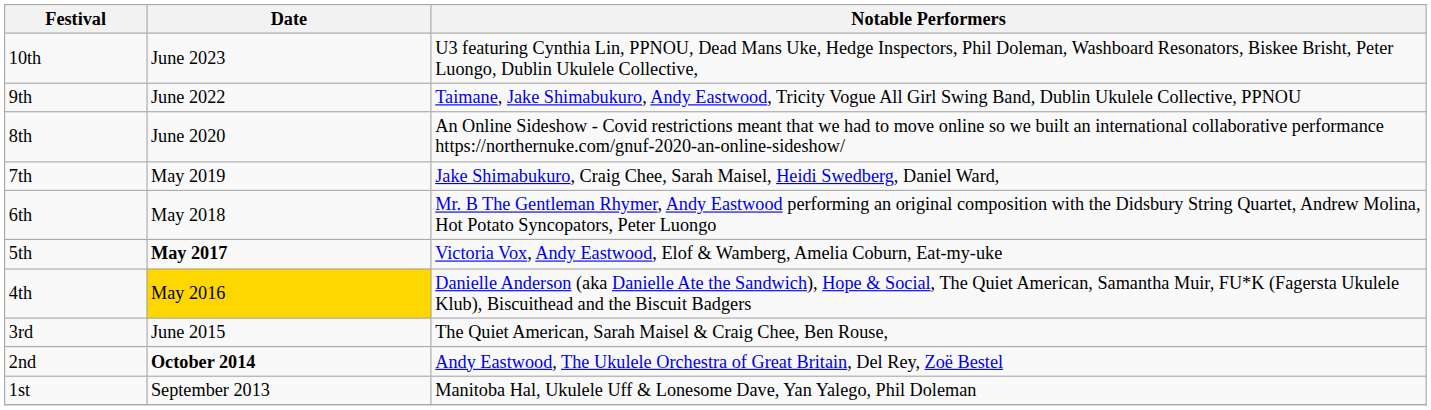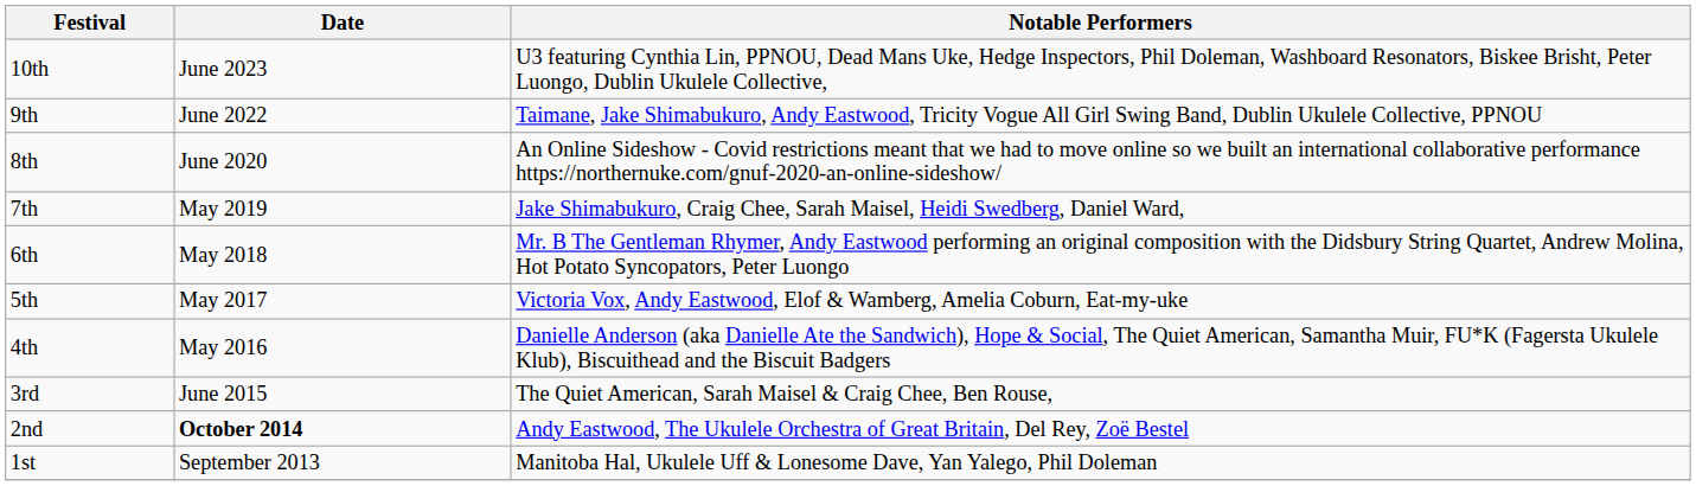5th | Date: bold -> normal
4th | Date: gold background -> no background
